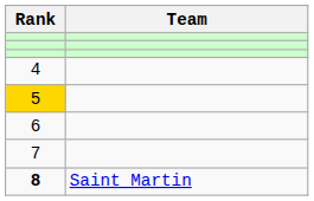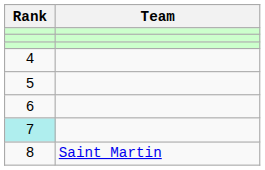row 6 | Rank: gold background -> no background
row 8 | Rank: no background -> paleturquoise background
row 9 | Rank: bold -> normal
